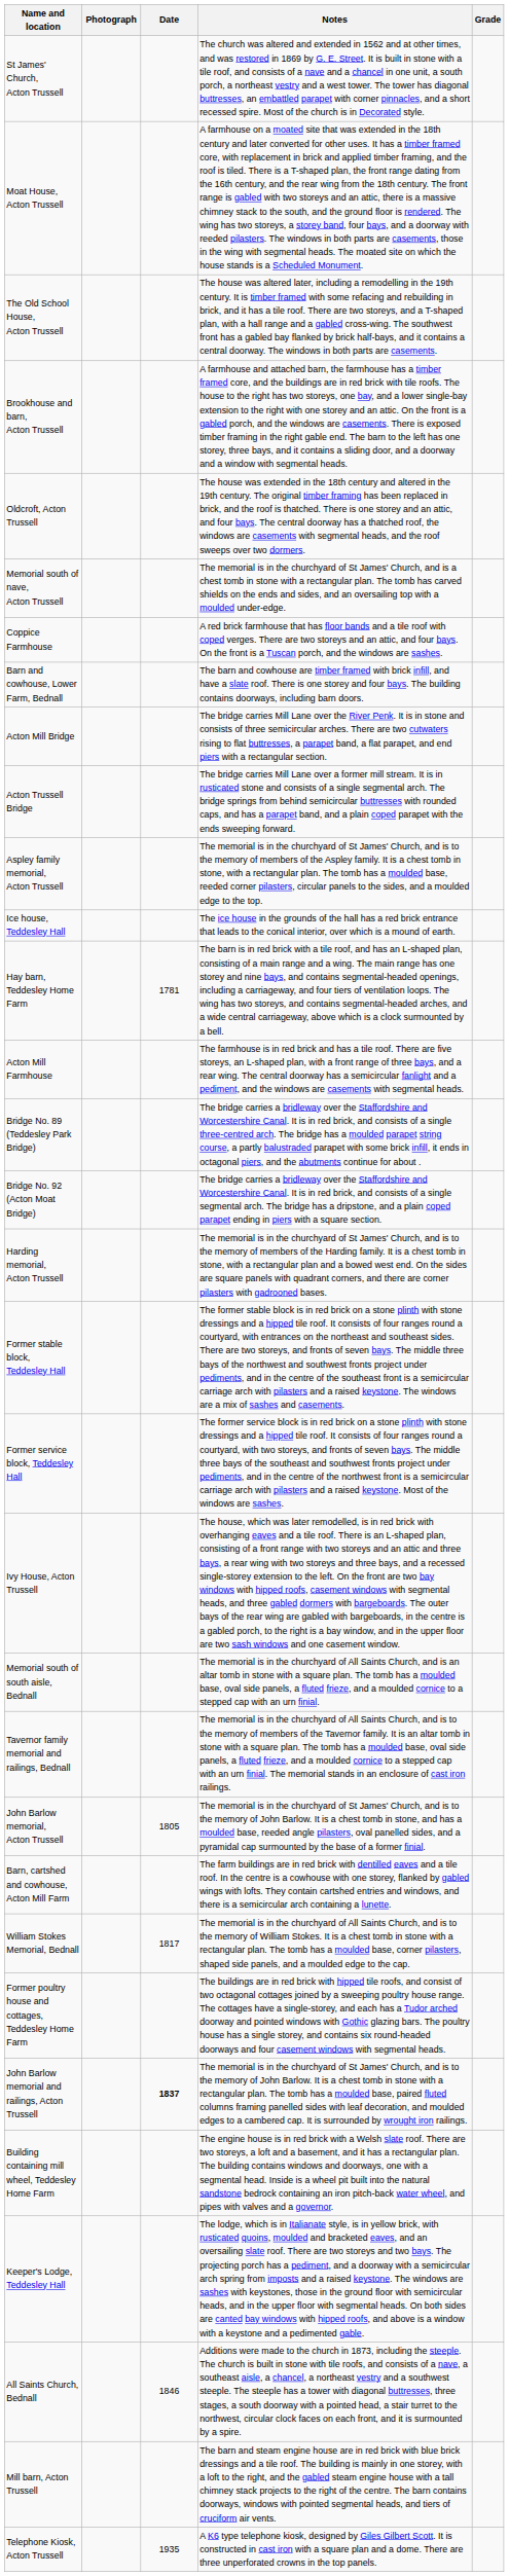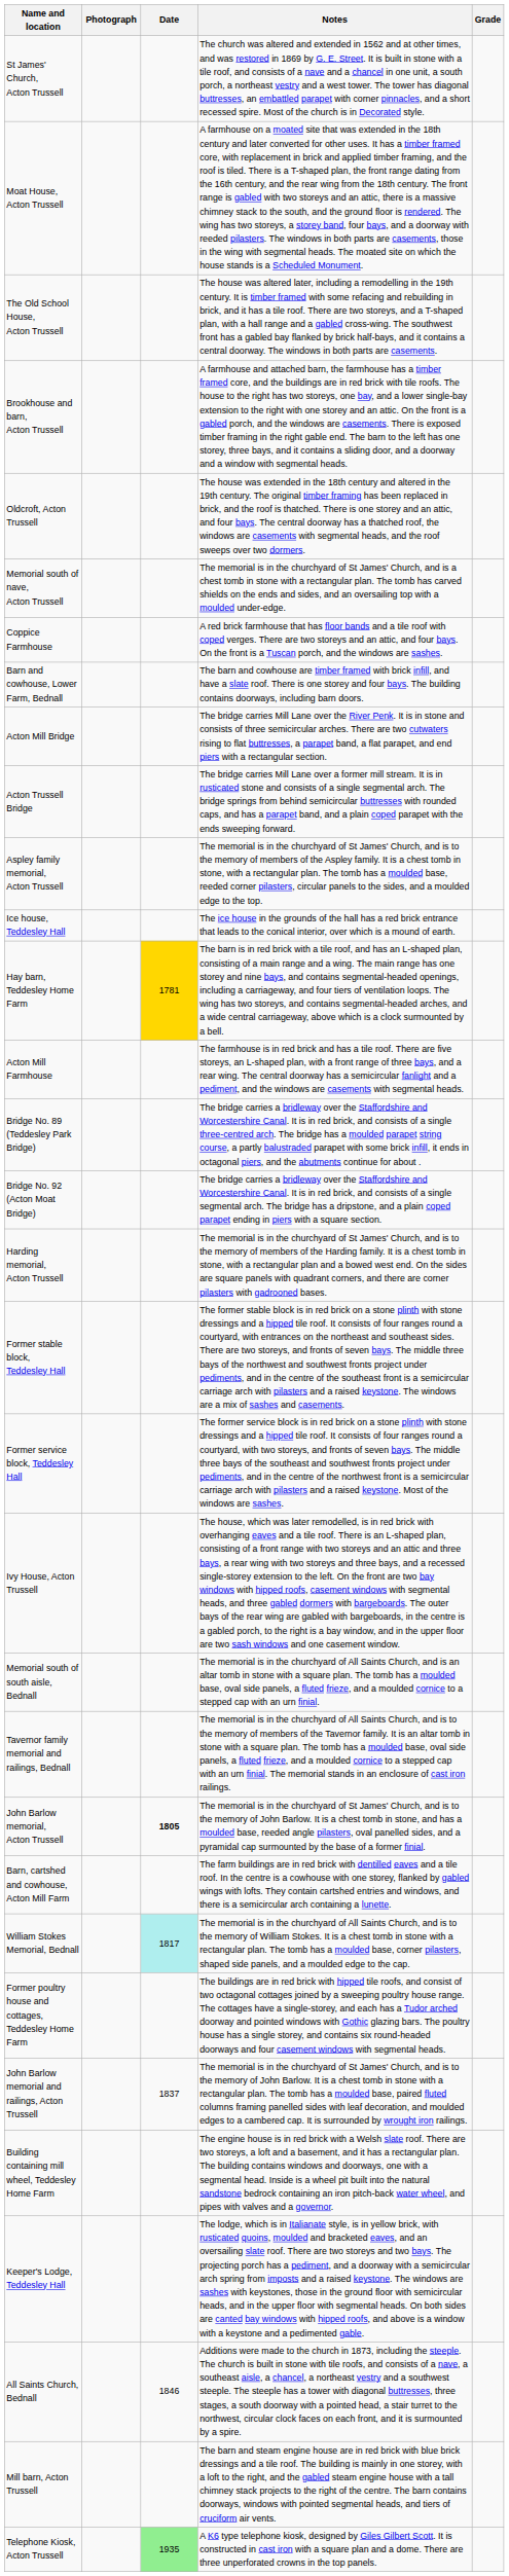Hay barn, Teddesley Home Farm | Date: no background -> gold background
John Barlow memorial, Acton Trussell | Date: normal -> bold
William Stokes Memorial, Bednall | Date: no background -> paleturquoise background
John Barlow memorial and railings, Acton Trussell | Date: bold -> normal
Telephone Kiosk, Acton Trussell | Date: no background -> lightgreen background
